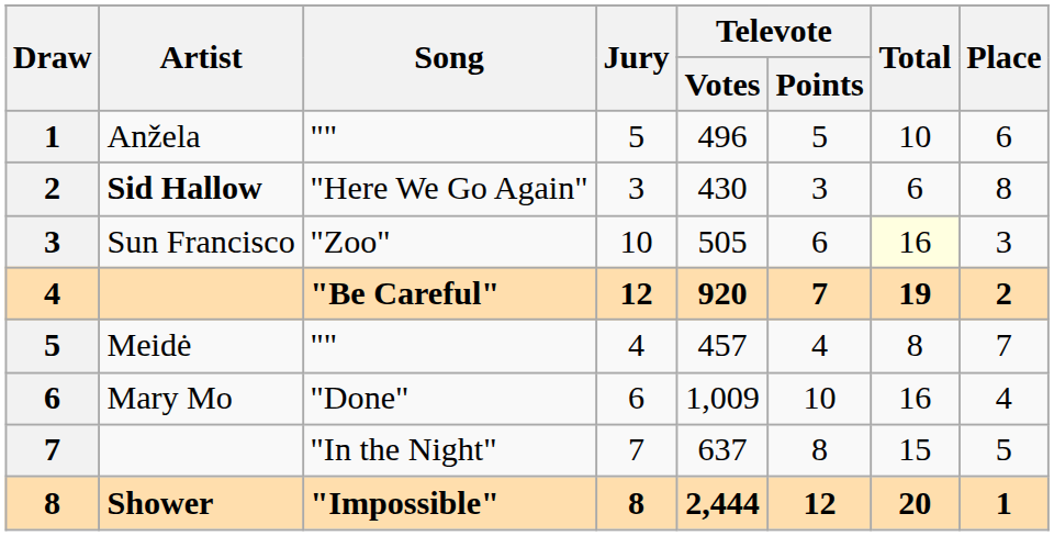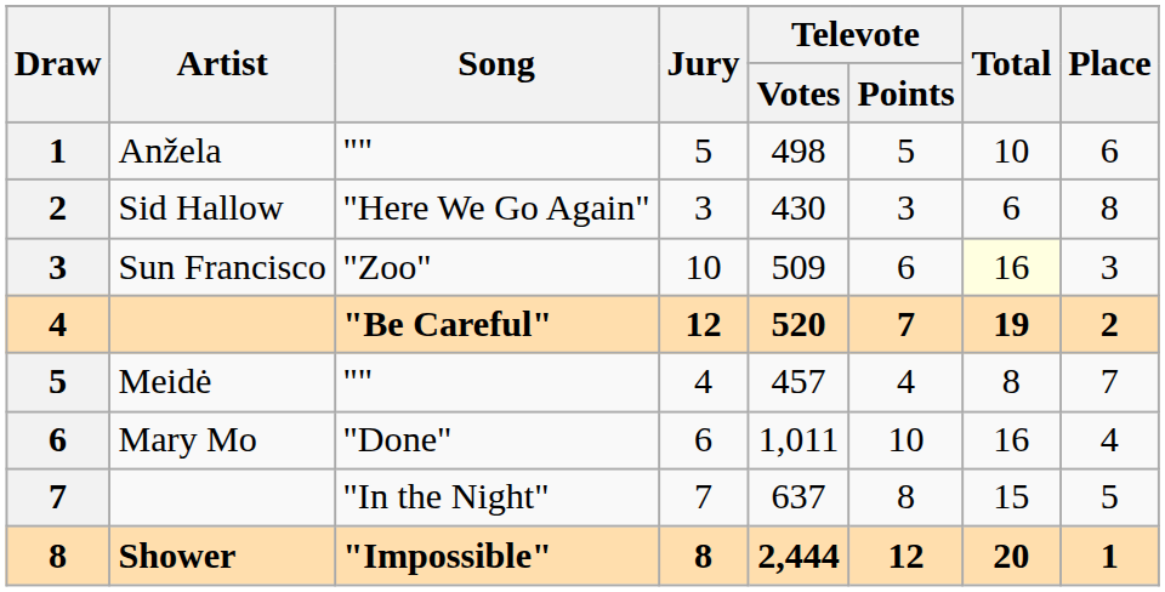row 3 | Televote / Votes: 496 -> 498
row 4 | Artist: bold -> normal
row 5 | Televote / Votes: 505 -> 509
row 6 | Televote / Votes: 920 -> 520
row 8 | Televote / Votes: 1,009 -> 1,011
